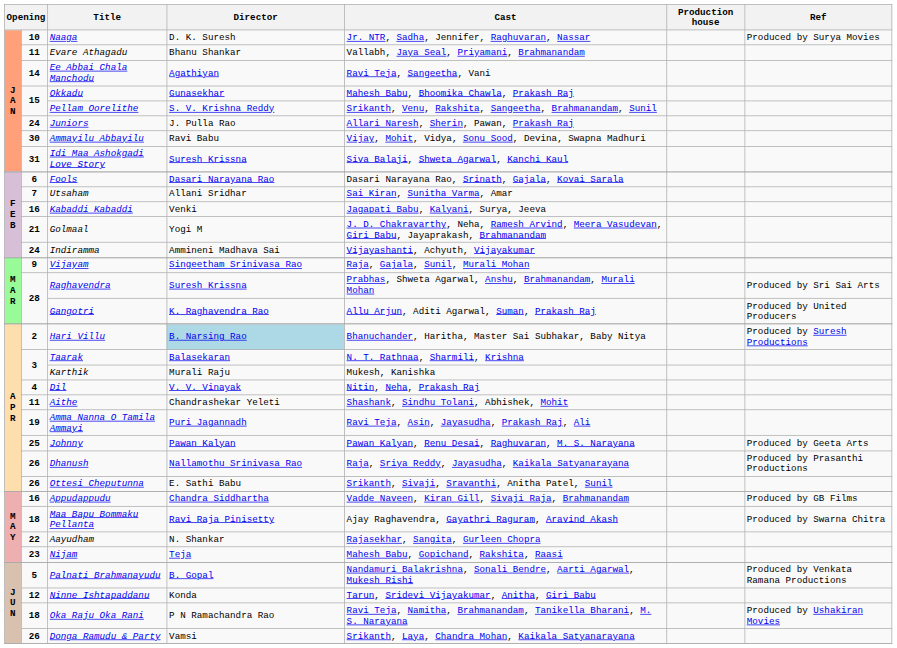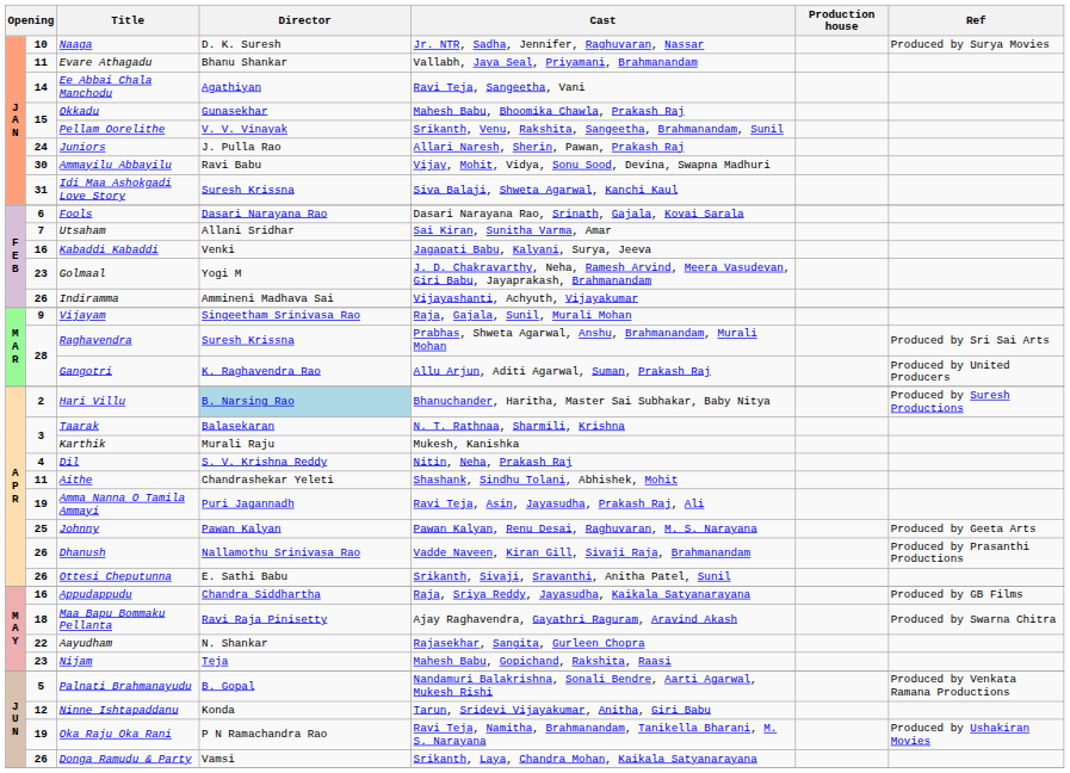Pellam Oorelithe | Director: S. V. Krishna Reddy -> V. V. Vinayak
Golmaal | column 2: 21 -> 23
Indiramma | column 2: 24 -> 26
Dil | Director: V. V. Vinayak -> S. V. Krishna Reddy
Dhanush | Cast: Raja, Sriya Reddy, Jayasudha, Kaikala Satyanarayana -> Vadde Naveen, Kiran Gill, Sivaji Raja, Brahmanandam
Appudappudu | Cast: Vadde Naveen, Kiran Gill, Sivaji Raja, Brahmanandam -> Raja, Sriya Reddy, Jayasudha, Kaikala Satyanarayana
Oka Raju Oka Rani | column 2: 18 -> 19
